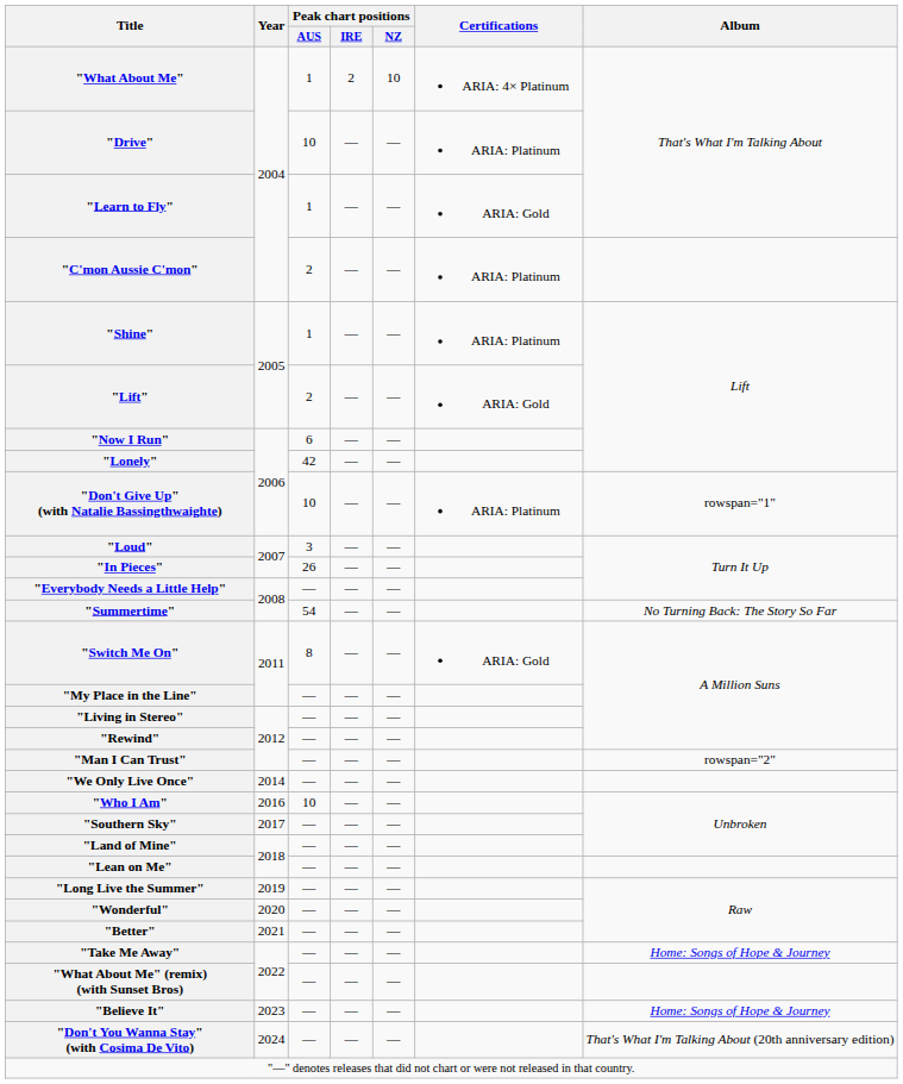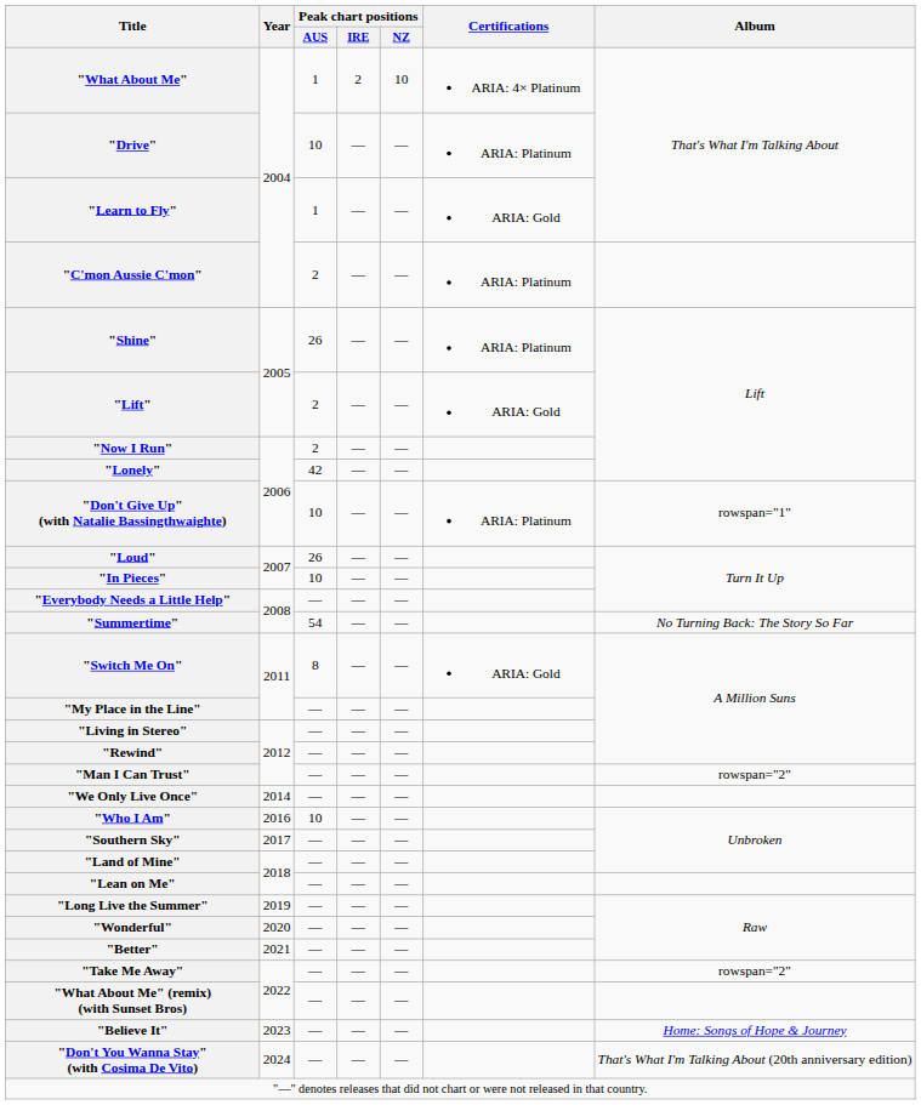"Shine" | Peak chart positions / AUS: 1 -> 26
"Now I Run" | Peak chart positions / AUS: 6 -> 2
"Loud" | Peak chart positions / AUS: 3 -> 26
"In Pieces" | Peak chart positions / AUS: 26 -> 10
"Take Me Away" | Album: Home: Songs of Hope & Journey -> rowspan="2"
